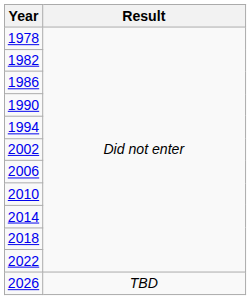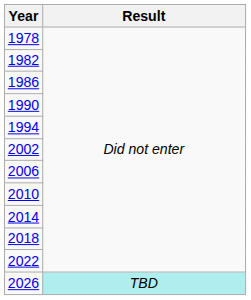2026 | Result: no background -> paleturquoise background
